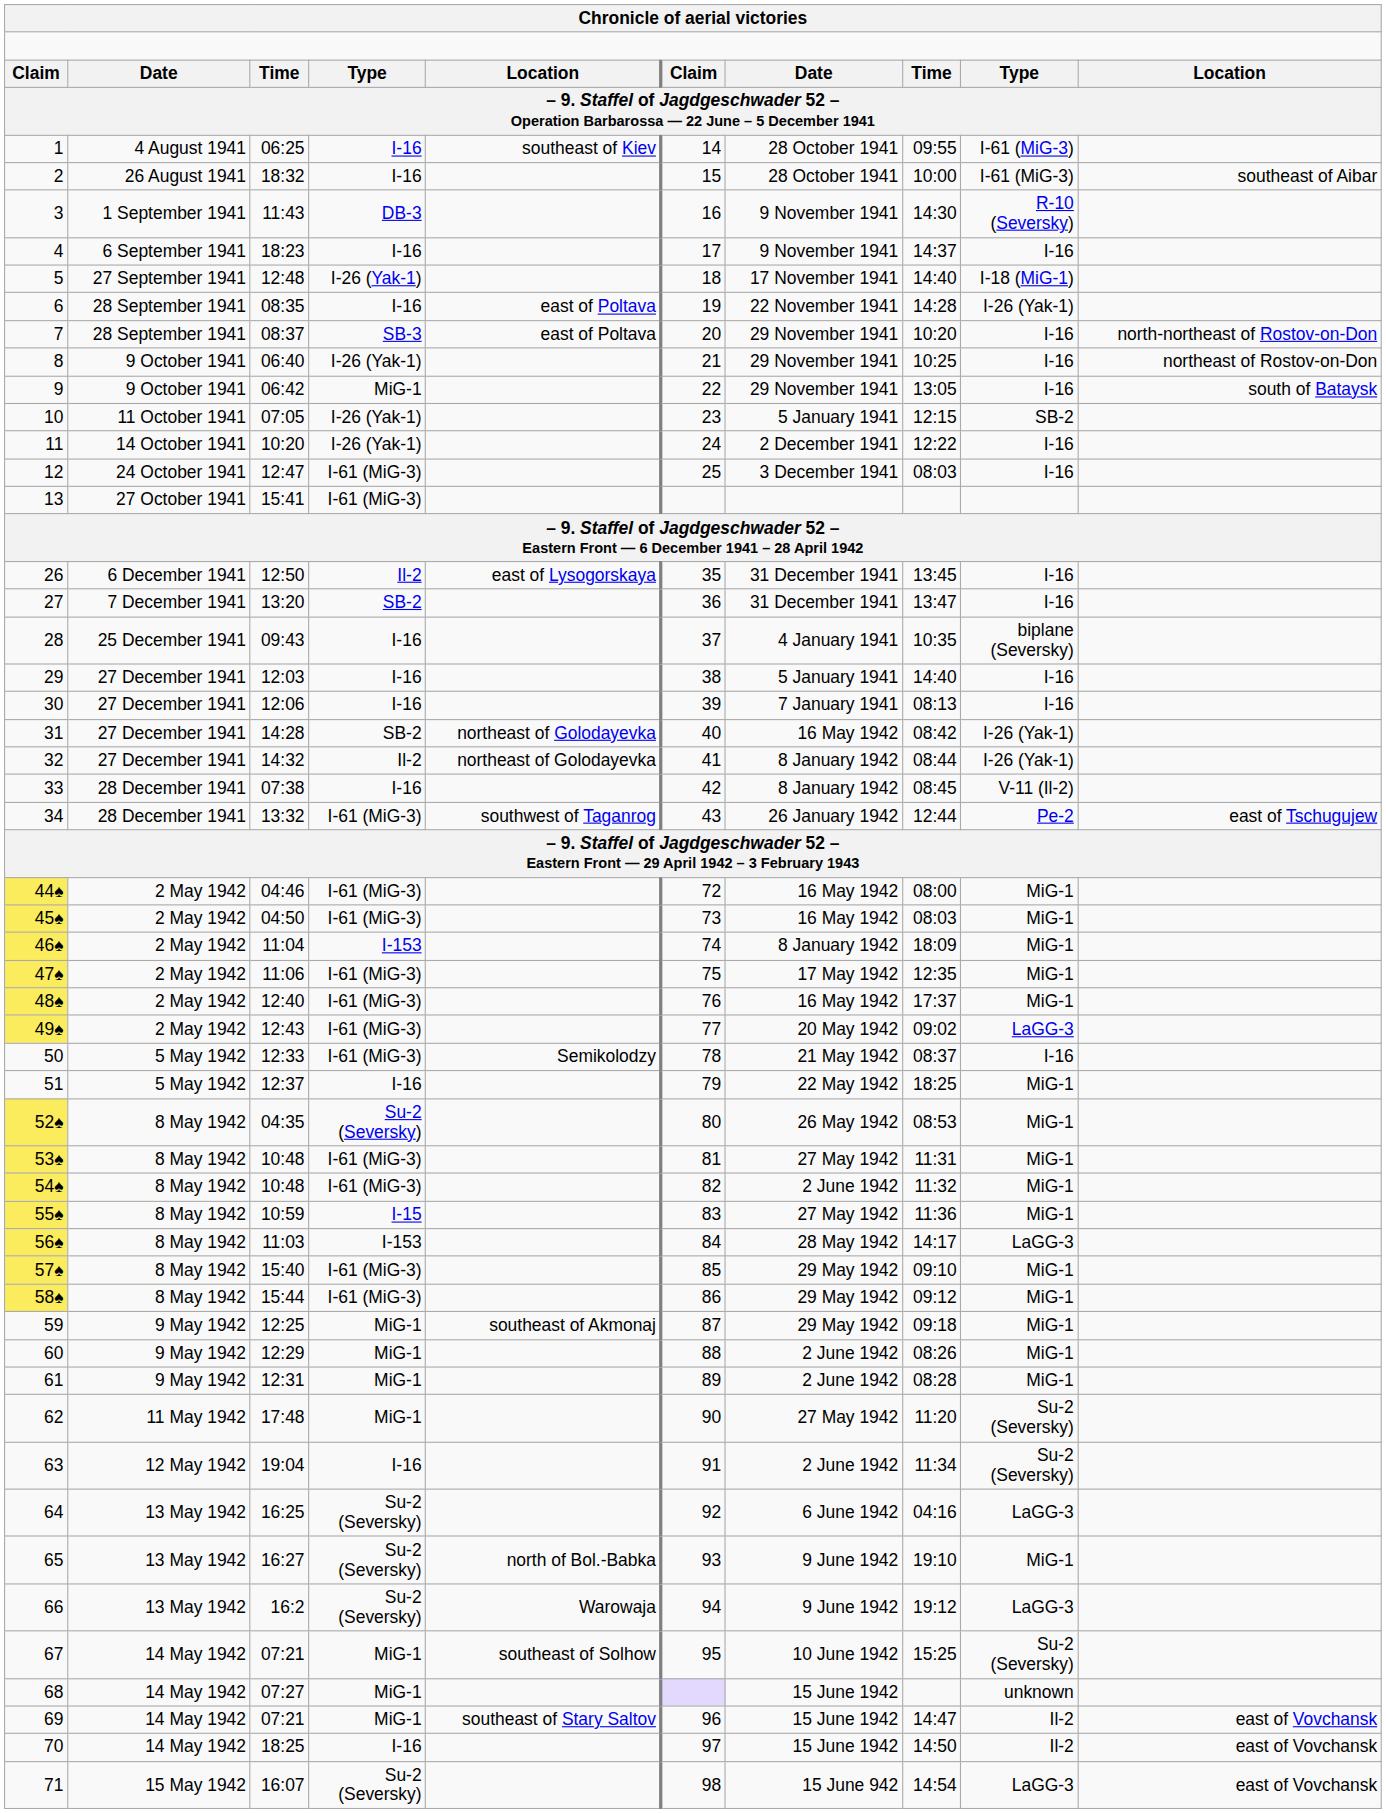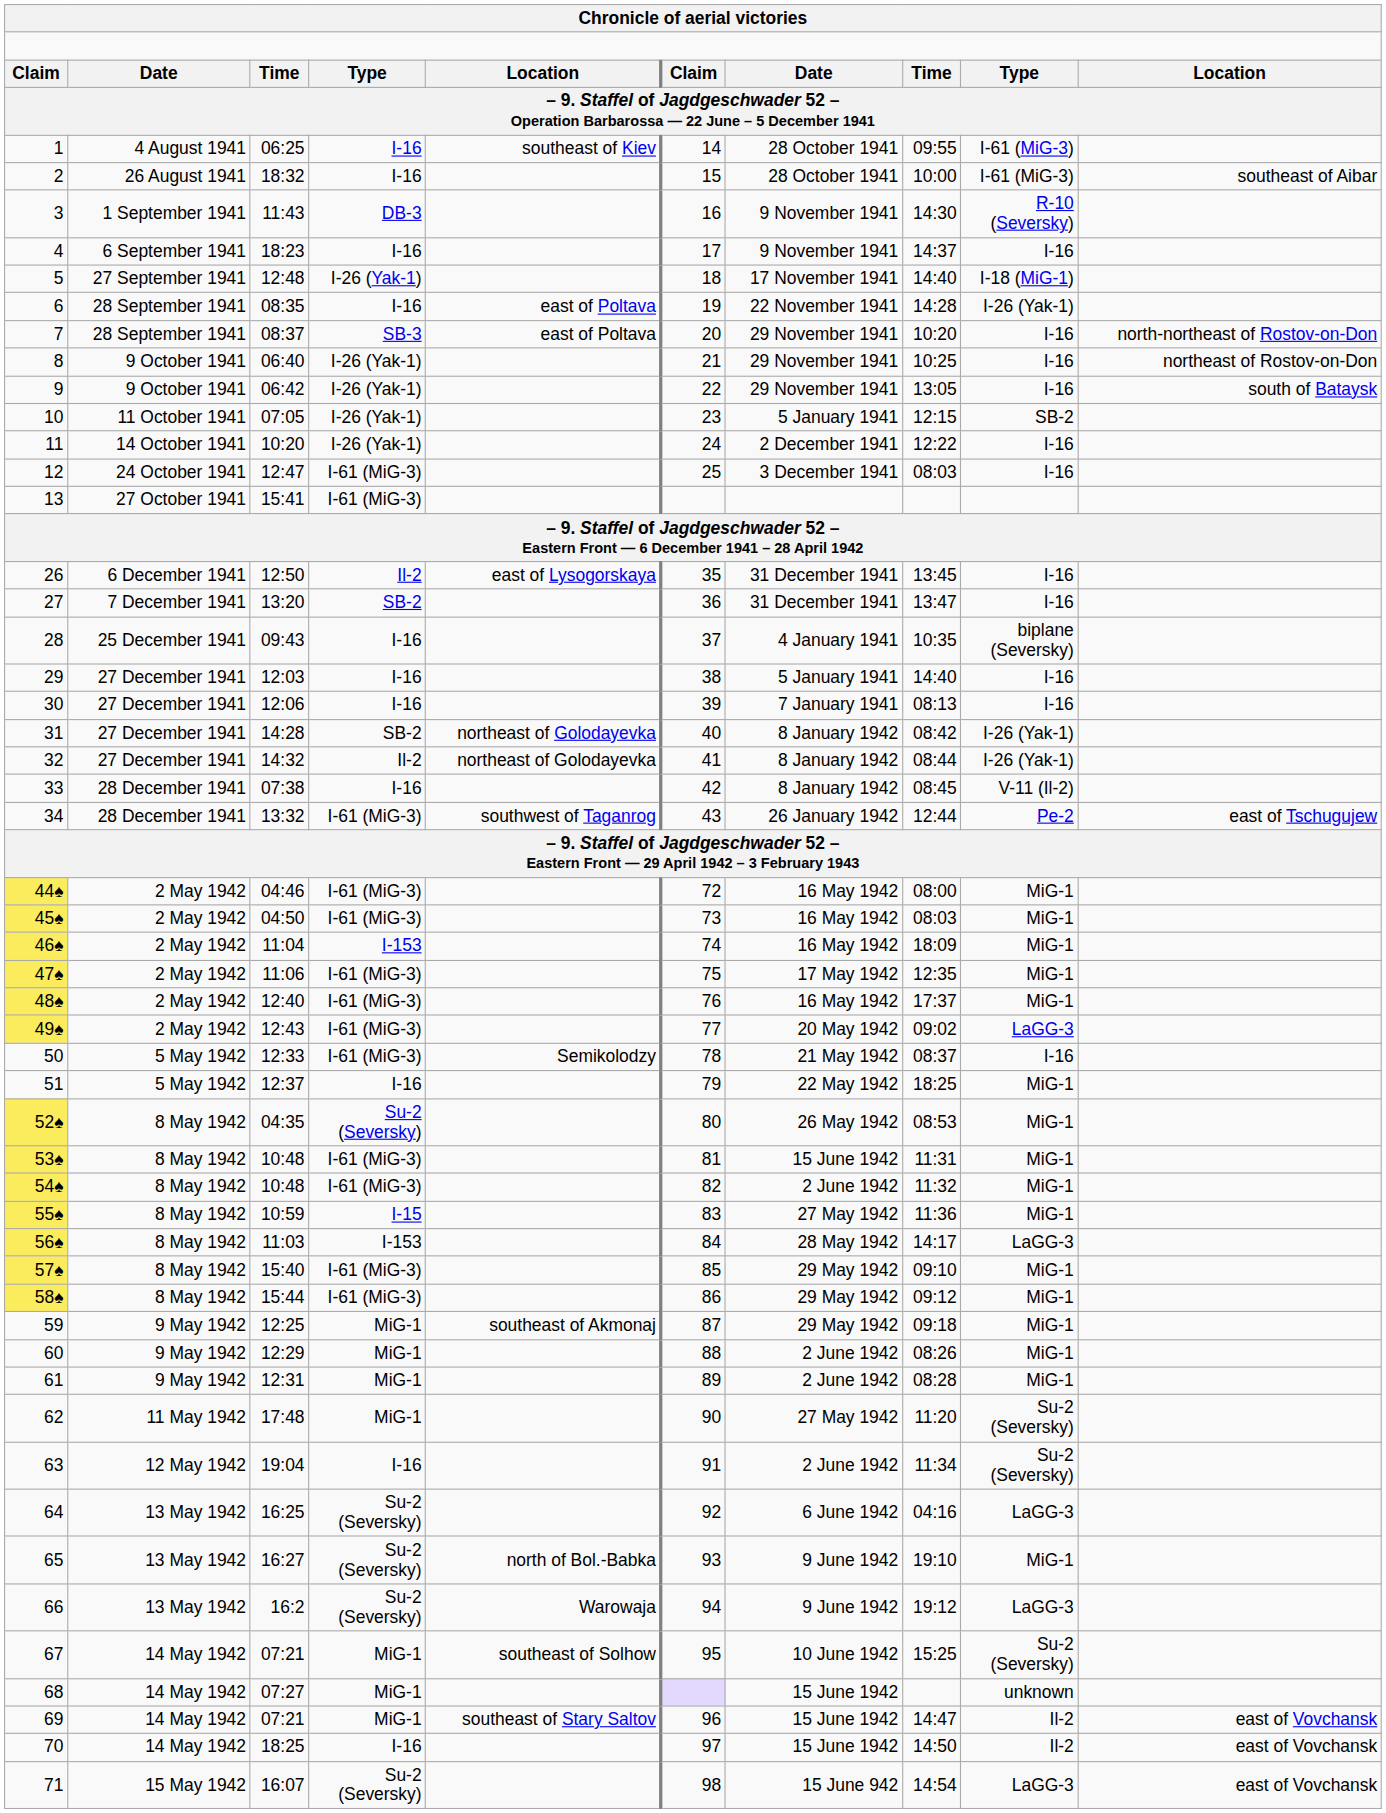9 | column 4: MiG-1 -> I-26 (Yak-1)
31 | column 7: 16 May 1942 -> 8 January 1942
46♠ | column 7: 8 January 1942 -> 16 May 1942
53♠ | column 7: 27 May 1942 -> 15 June 1942
